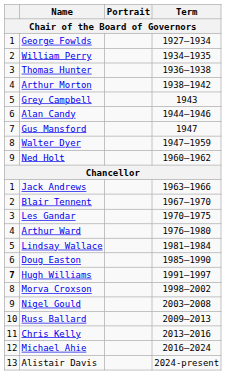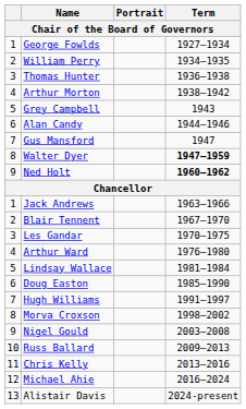Walter Dyer | Term: normal -> bold
Ned Holt | Term: normal -> bold
Hugh Williams | column 1: bold -> normal
